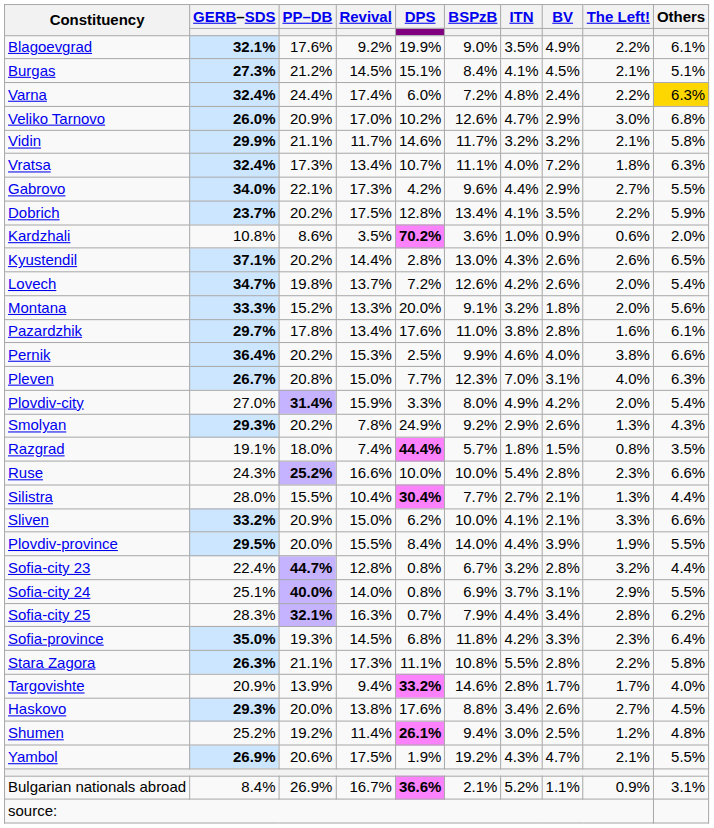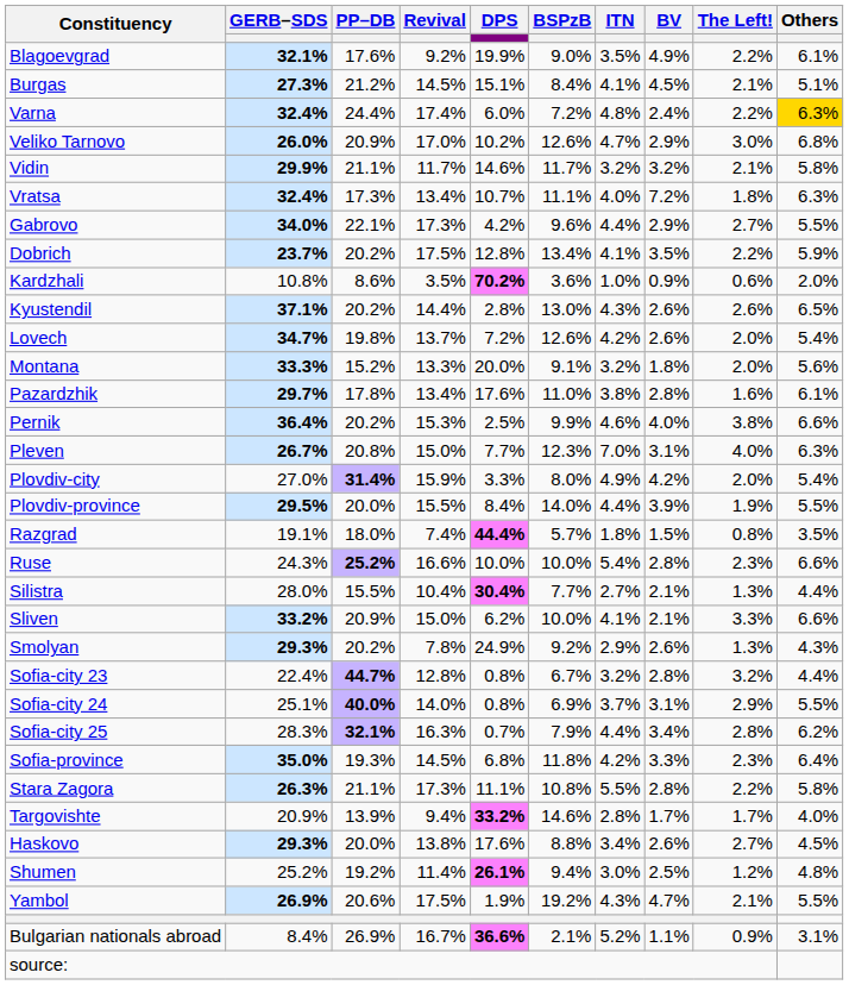rows swapped: Plovdiv-province <-> Smolyan
